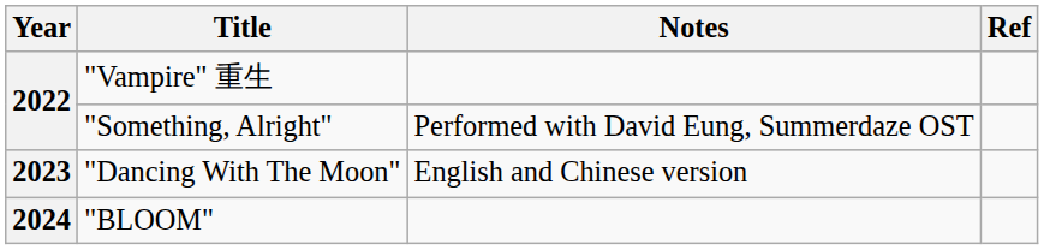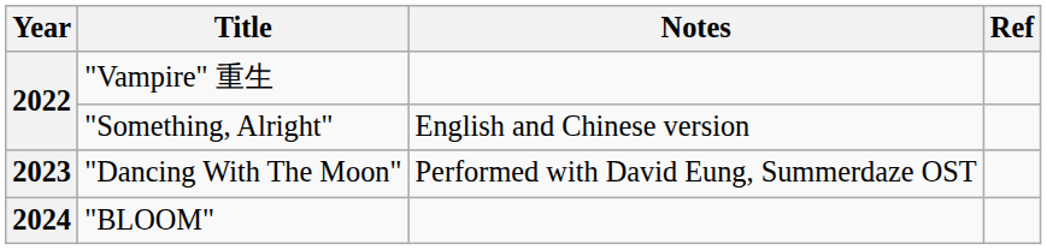"Something, Alright" | Notes: Performed with David Eung, Summerdaze OST -> English and Chinese version
"Dancing With The Moon" | Notes: English and Chinese version -> Performed with David Eung, Summerdaze OST
